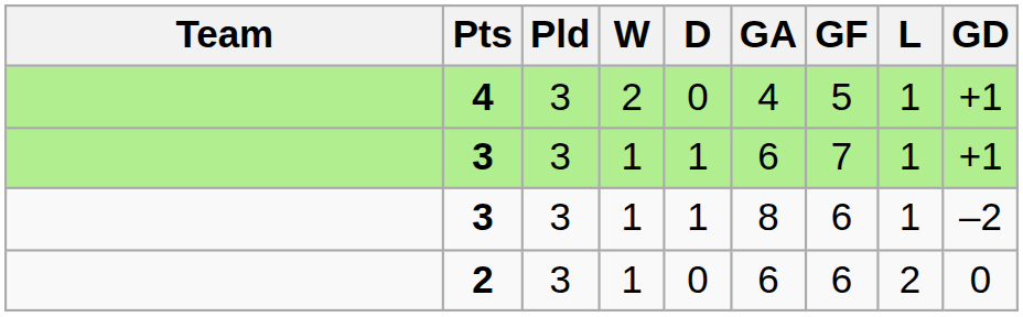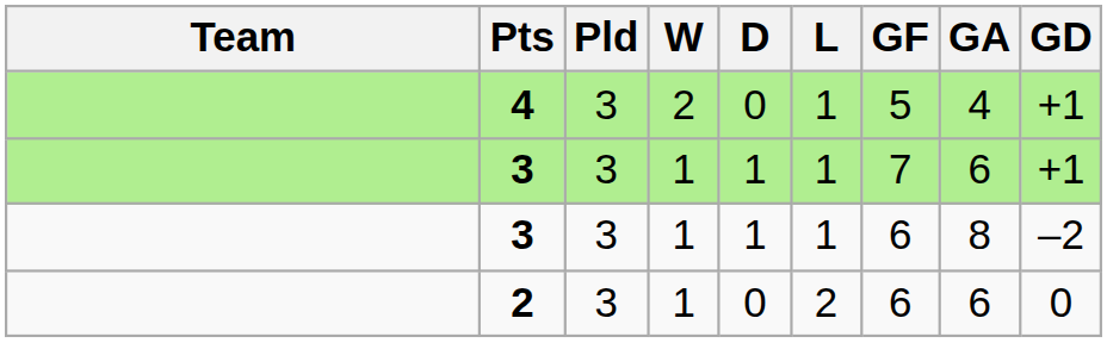columns swapped: L <-> GA
